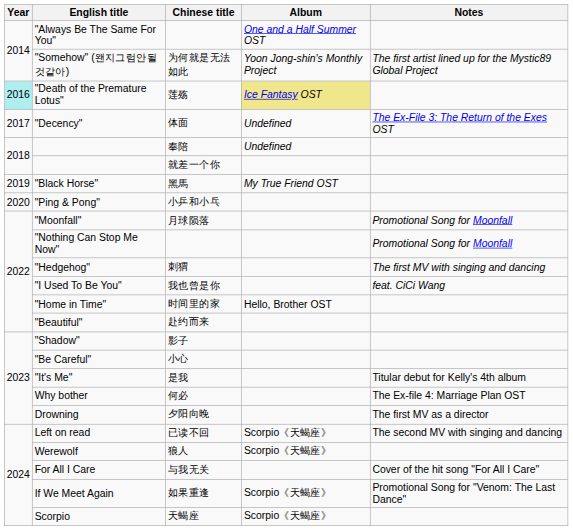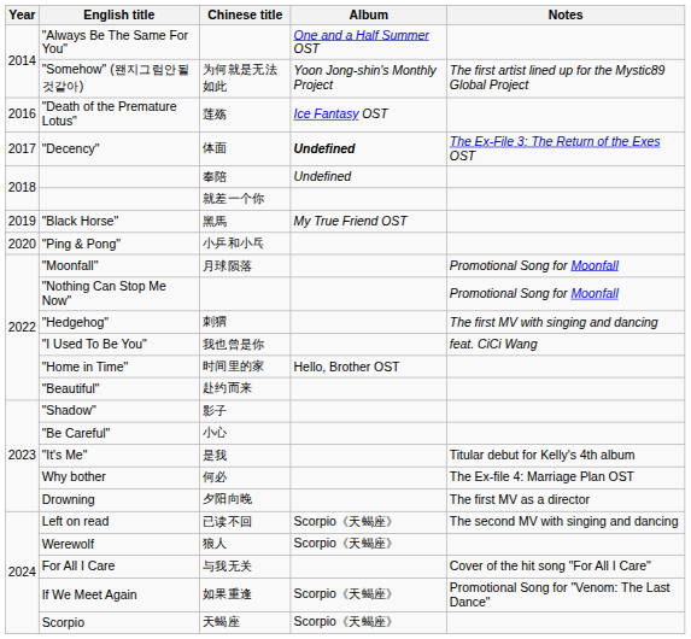"Death of the Premature Lotus" | Year: paleturquoise background -> no background
"Death of the Premature Lotus" | Album: khaki background -> no background
"Decency" | Album: normal -> bold
